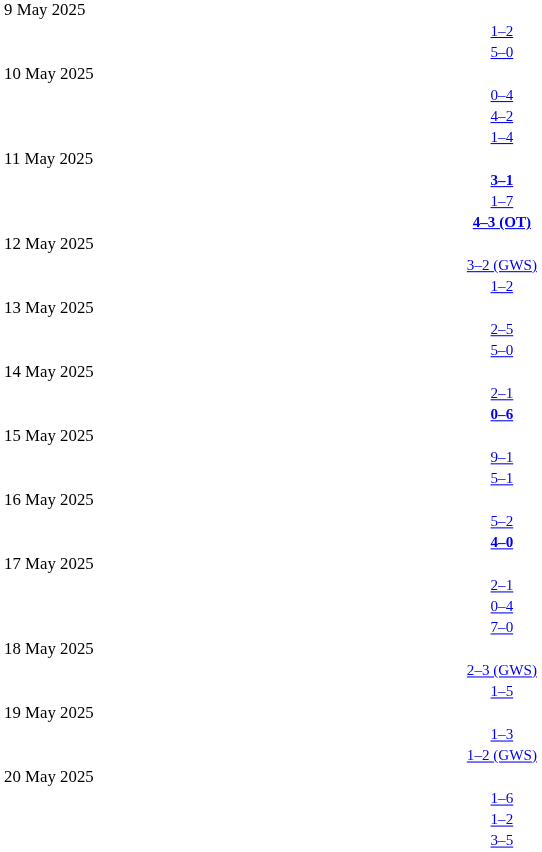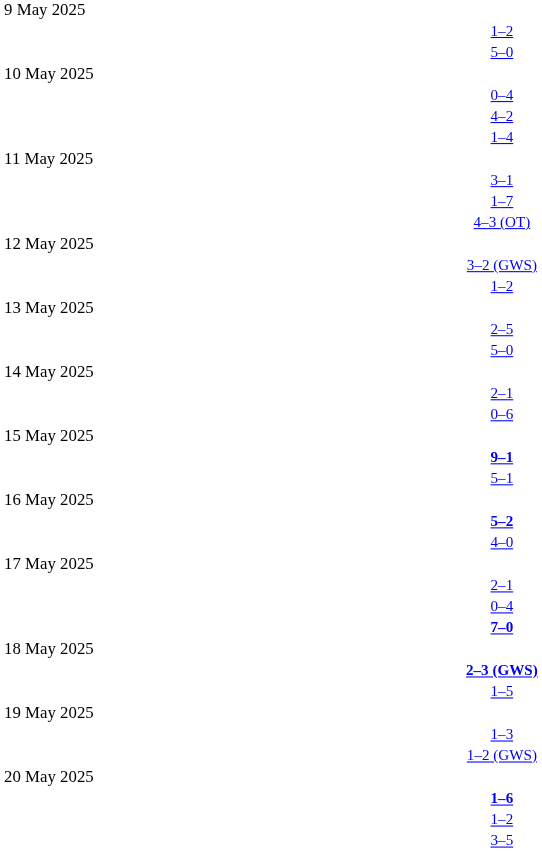3–1 | column 2: bold -> normal
4–3 (OT) | column 2: bold -> normal
0–6 | column 2: bold -> normal
9–1 | column 2: normal -> bold
5–2 | column 2: normal -> bold
4–0 | column 2: bold -> normal
7–0 | column 2: normal -> bold
2–3 (GWS) | column 2: normal -> bold
1–6 | column 2: normal -> bold
